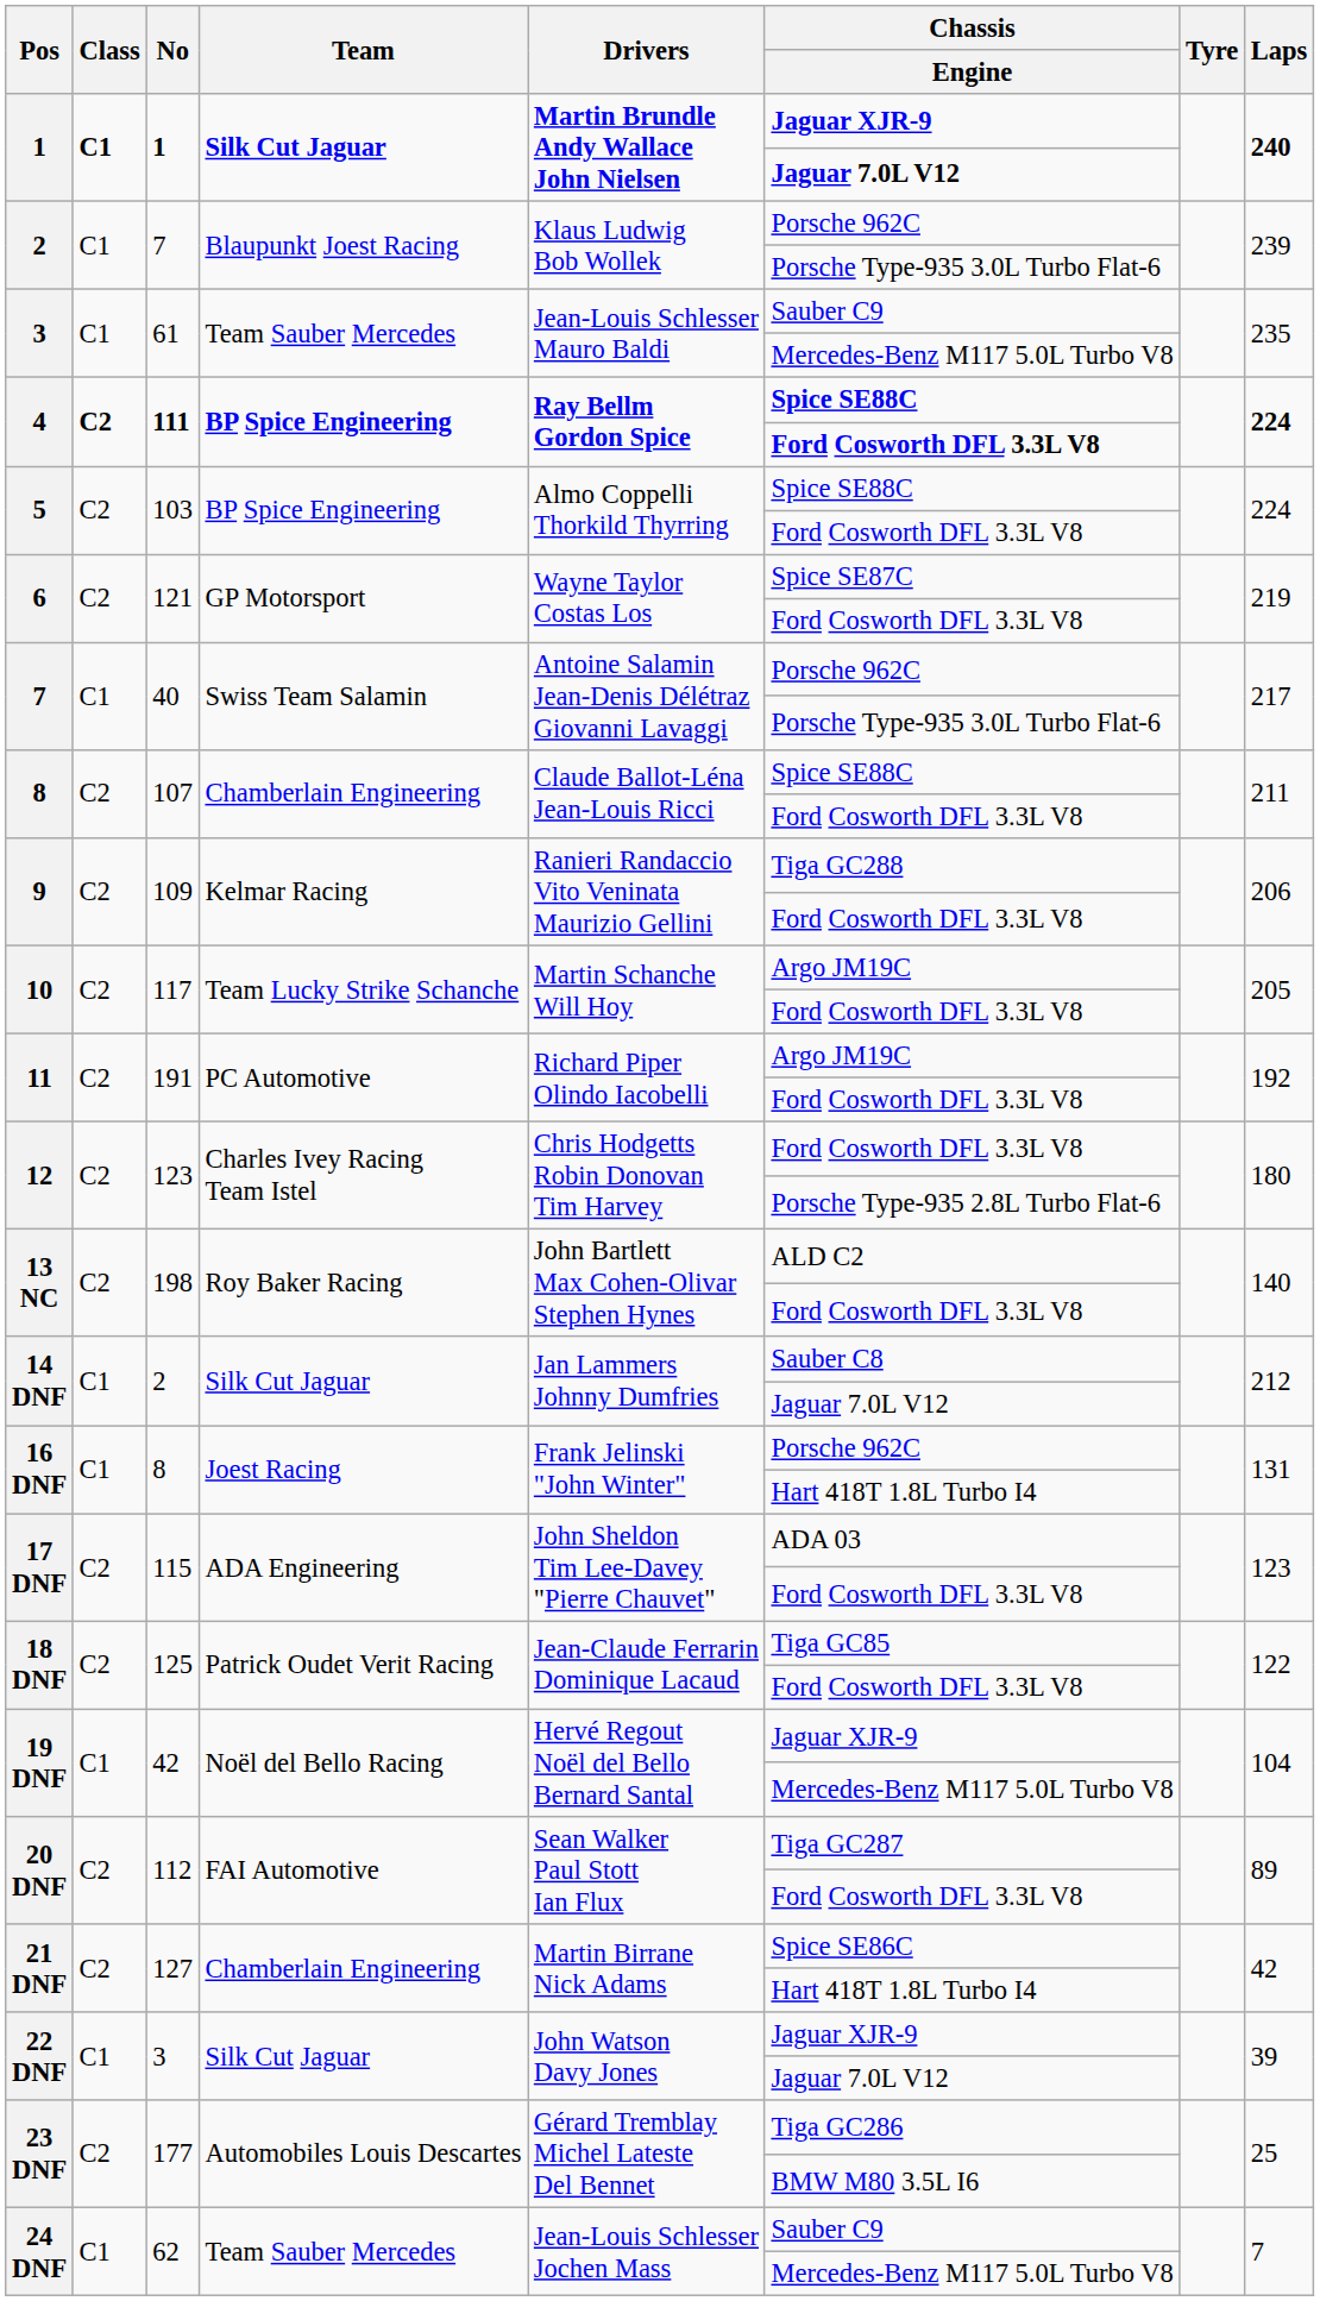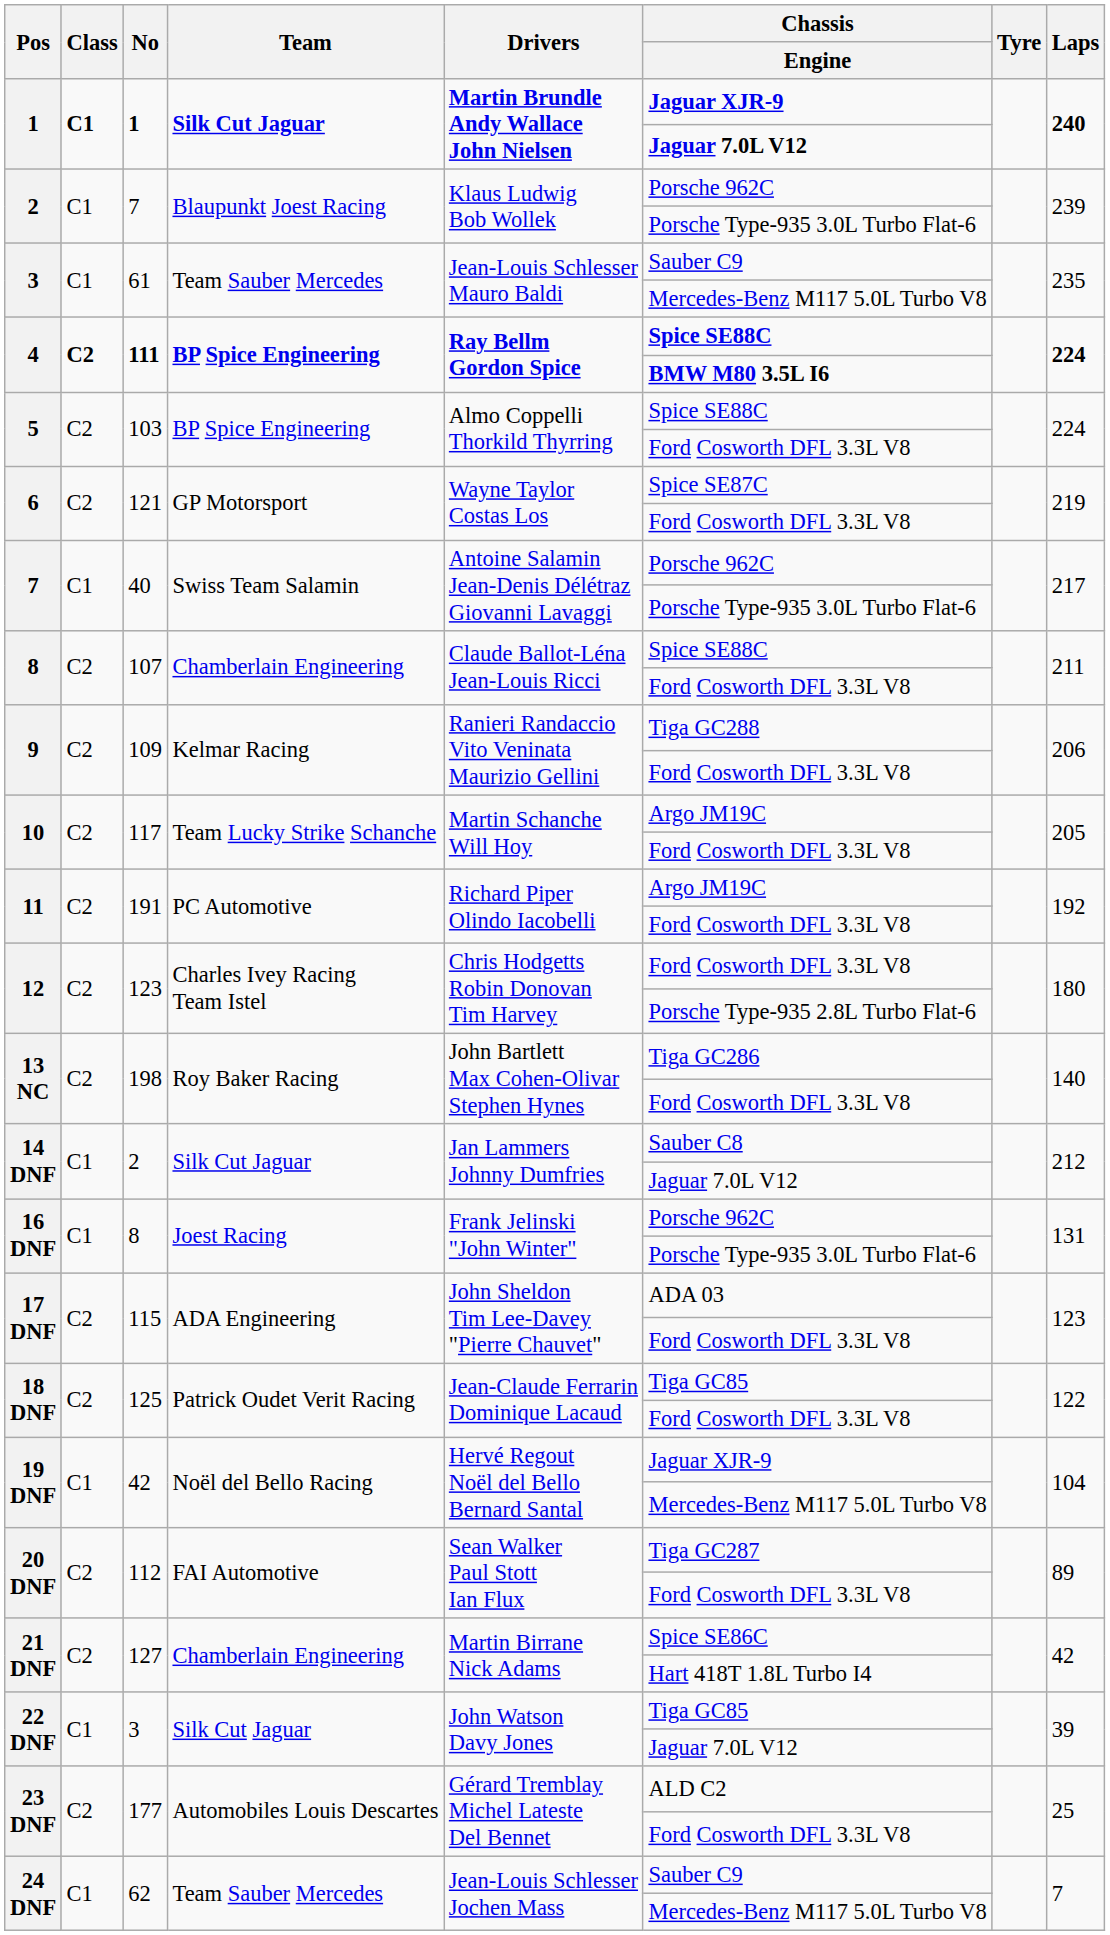row 10 | Chassis / Engine: Ford Cosworth DFL 3.3L V8 -> BMW M80 3.5L I6
row 27 | Chassis / Engine: ALD C2 -> Tiga GC286
row 32 | Chassis / Engine: Hart 418T 1.8L Turbo I4 -> Porsche Type-935 3.0L Turbo Flat-6
row 43 | Chassis / Engine: Jaguar XJR-9 -> Tiga GC85
row 45 | Chassis / Engine: Tiga GC286 -> ALD C2
row 46 | Chassis / Engine: BMW M80 3.5L I6 -> Ford Cosworth DFL 3.3L V8
